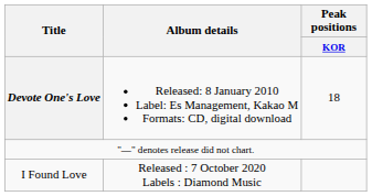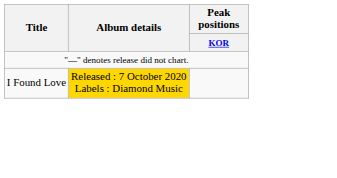- row: Devote One's Love | Released: 8 January 2010 Label: Es Management, Kakao M Formats: CD, digital download | 18
I Found Love | Album details: no background -> gold background
